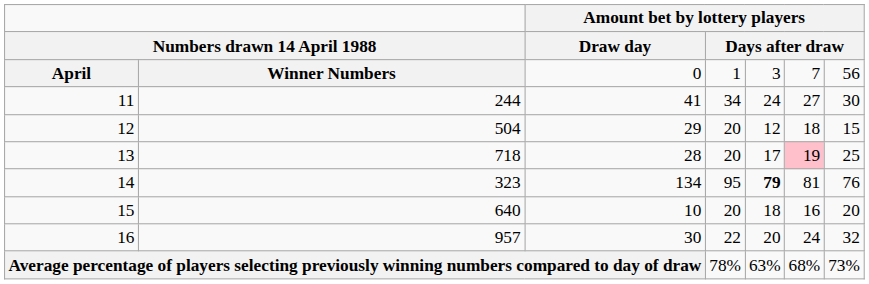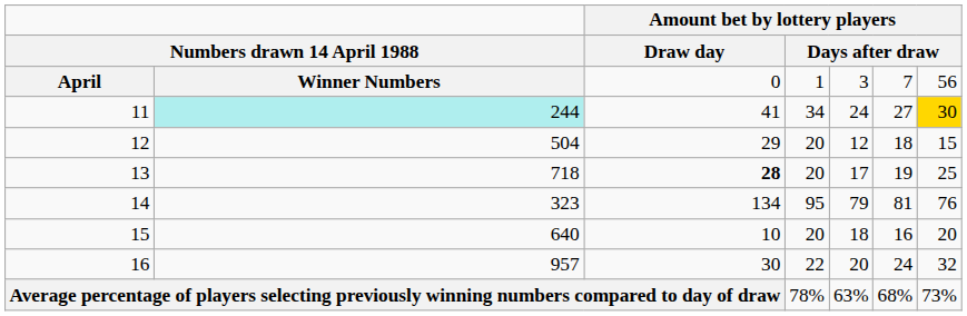11 | column 2: no background -> paleturquoise background
11 | column 7: no background -> gold background
13 | Amount bet by lottery players / Draw day: normal -> bold
13 | column 6: pink background -> no background
14 | column 5: bold -> normal
